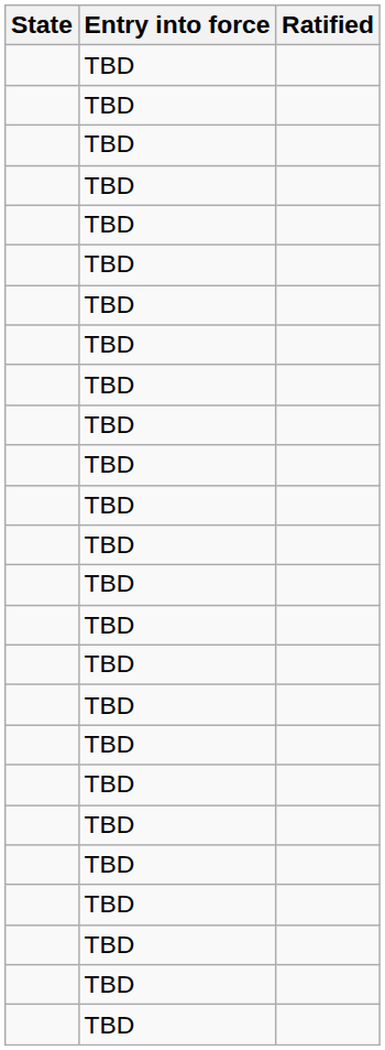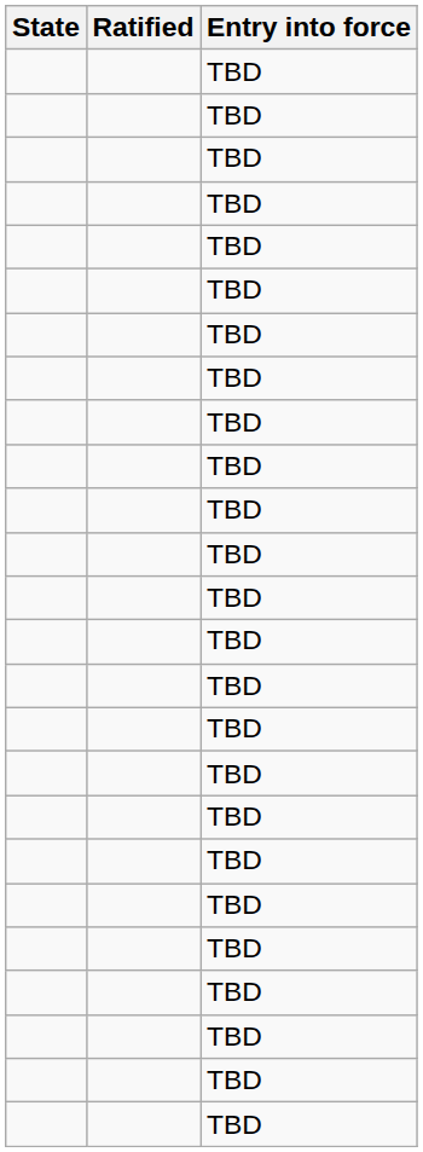columns swapped: Ratified <-> Entry into force
